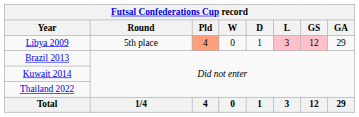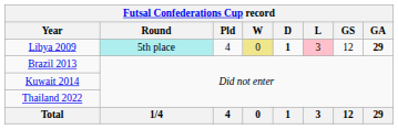Libya 2009 | Round: no background -> paleturquoise background
Libya 2009 | Pld: lightsalmon background -> no background
Libya 2009 | W: no background -> khaki background
Libya 2009 | D: normal -> bold
Libya 2009 | GS: pink background -> no background
Libya 2009 | GA: normal -> bold
